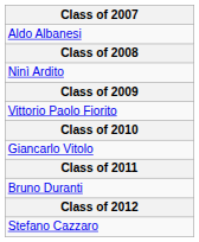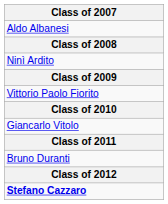row 12 | column 1: normal -> bold
